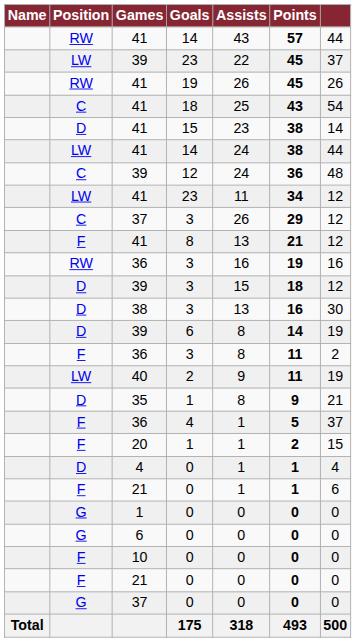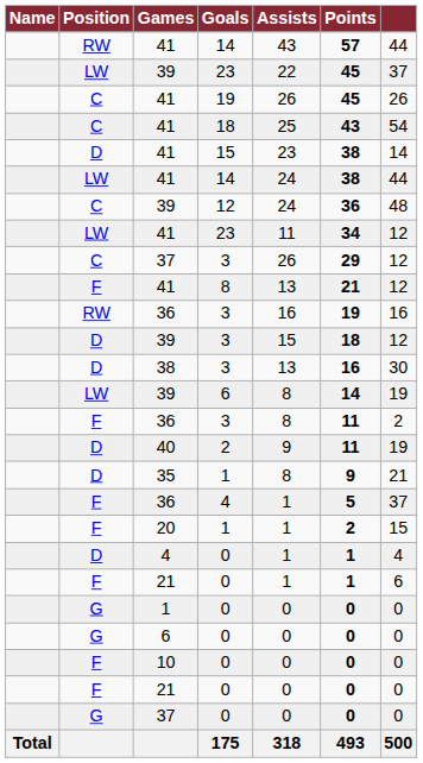41 / 19 | Position: RW -> C
39 / 6 | Position: D -> LW
40 | Position: LW -> D
